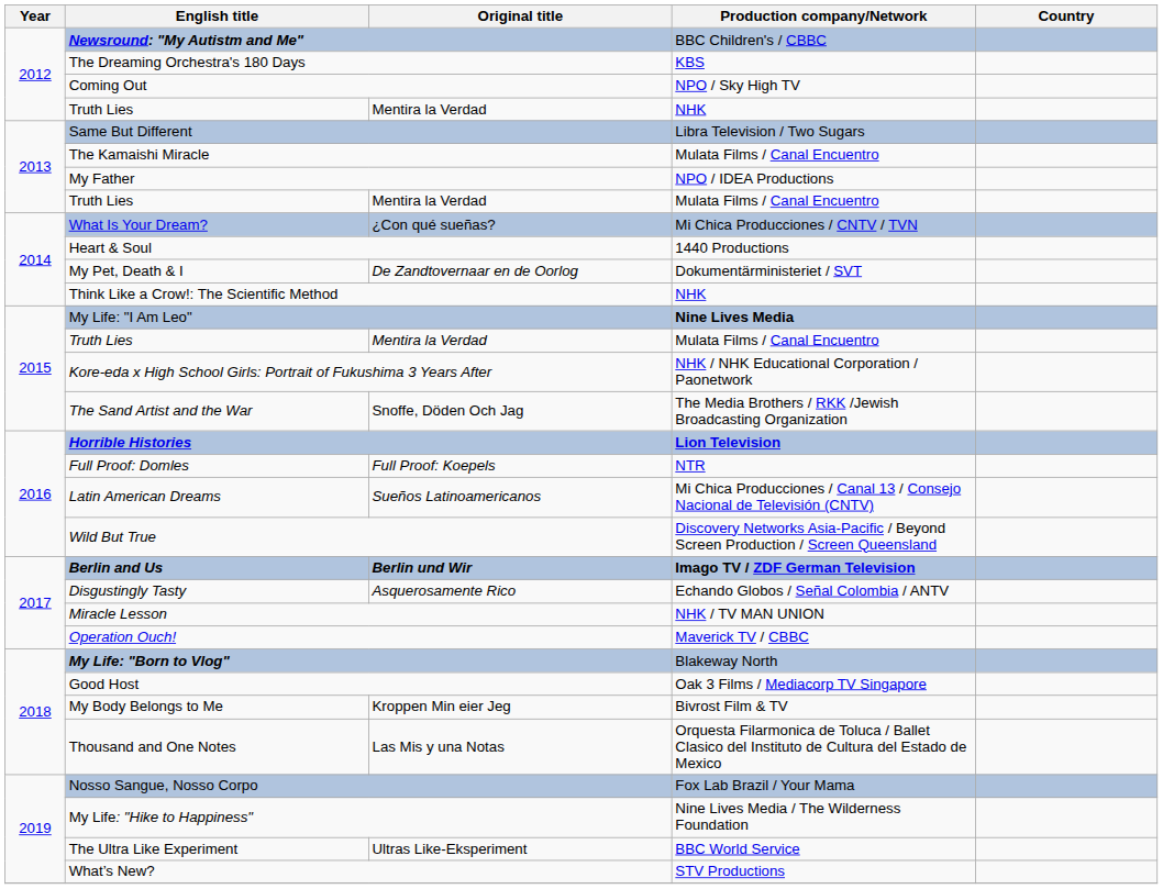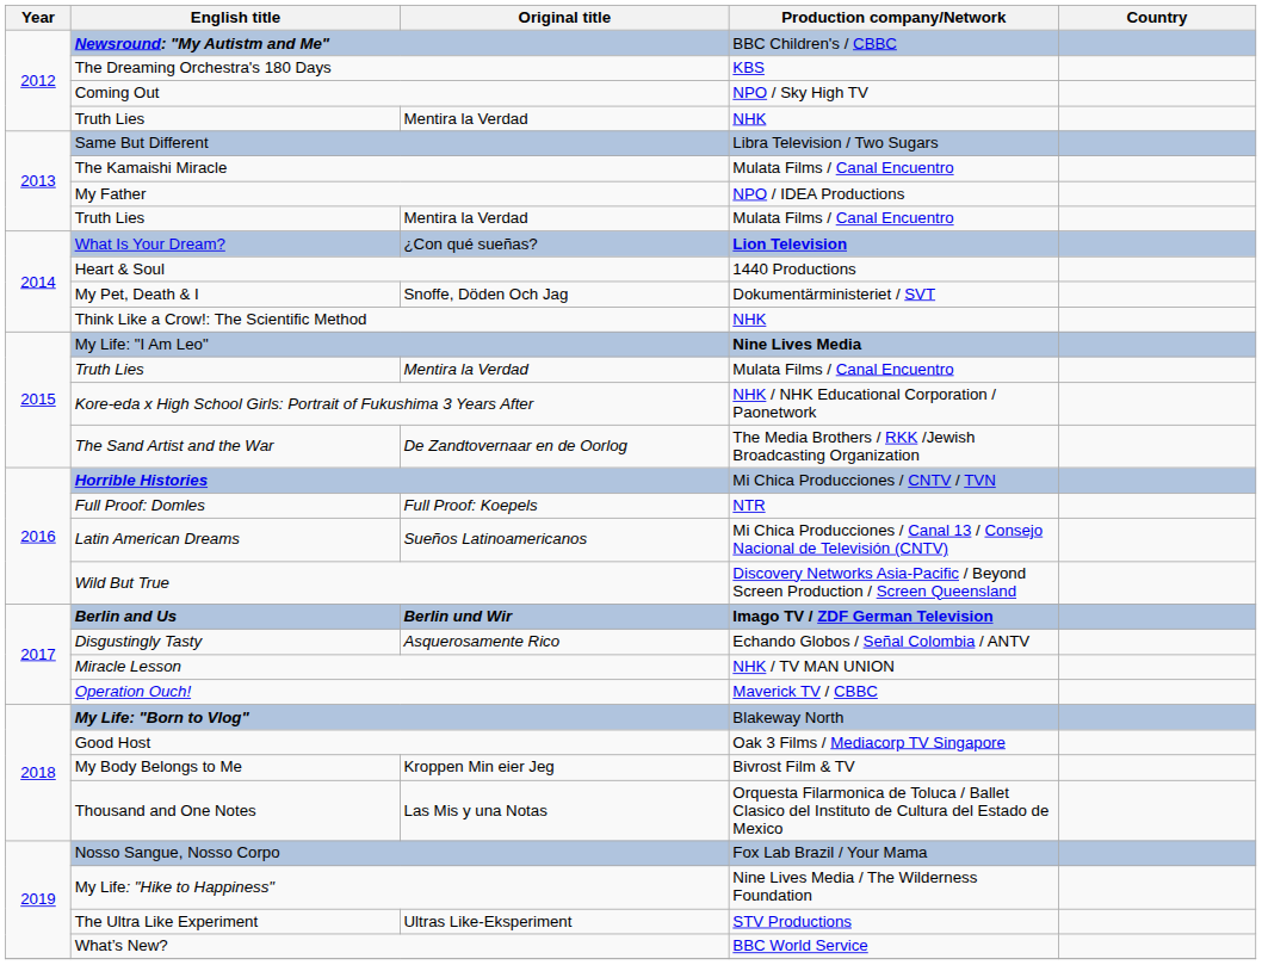What Is Your Dream? | Production company/Network: Mi Chica Producciones / CNTV / TVN -> Lion Television
My Pet, Death & I | Original title: De Zandtovernaar en de Oorlog -> Snoffe, Döden Och Jag
The Sand Artist and the War | Original title: Snoffe, Döden Och Jag -> De Zandtovernaar en de Oorlog
Horrible Histories | Production company/Network: Lion Television -> Mi Chica Producciones / CNTV / TVN
The Ultra Like Experiment | Production company/Network: BBC World Service -> STV Productions
What’s New? | Production company/Network: STV Productions -> BBC World Service
